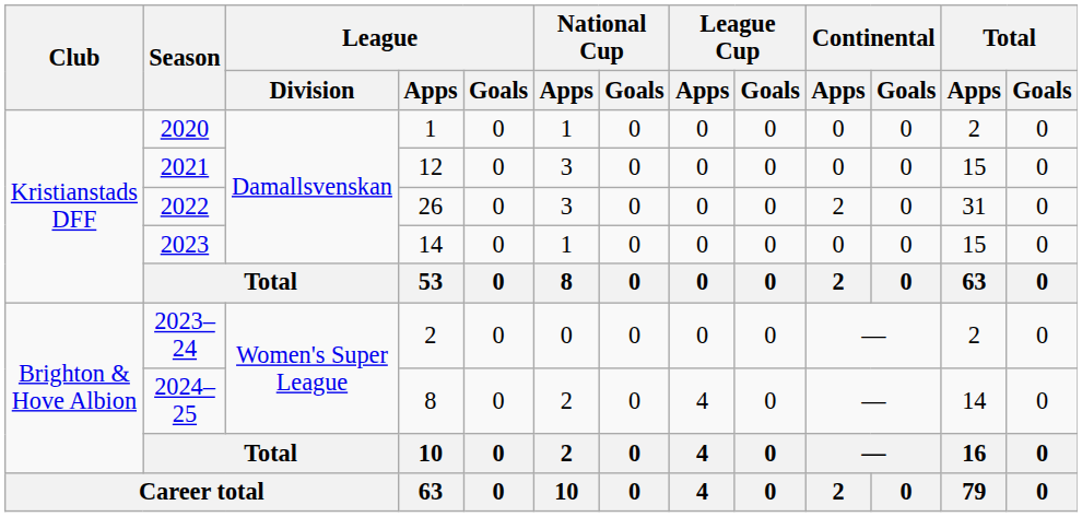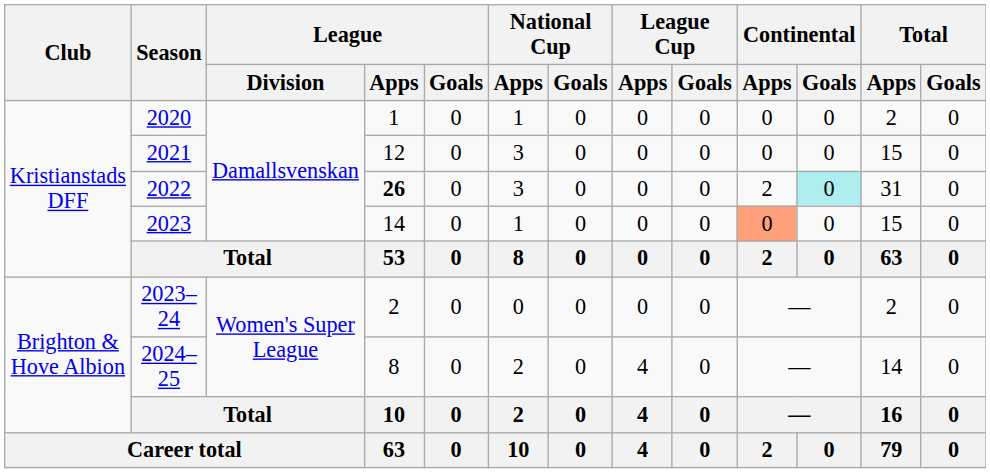2022 | League / Apps: normal -> bold
2022 | Continental / Goals: no background -> paleturquoise background
2023 | Continental / Apps: no background -> lightsalmon background
